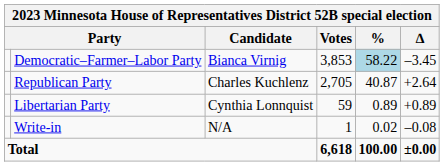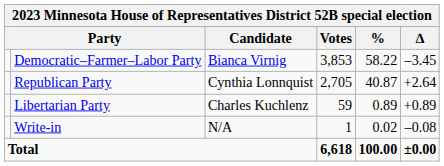Democratic–Farmer–Labor Party | %: lightblue background -> no background
Republican Party | Candidate: Charles Kuchlenz -> Cynthia Lonnquist
Libertarian Party | Candidate: Cynthia Lonnquist -> Charles Kuchlenz
